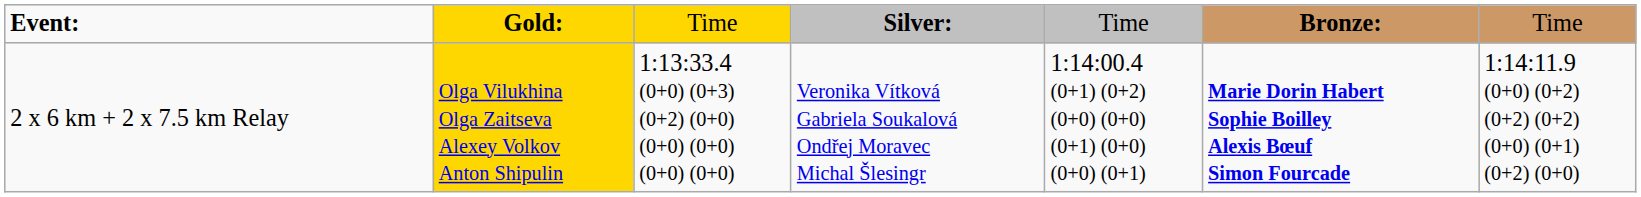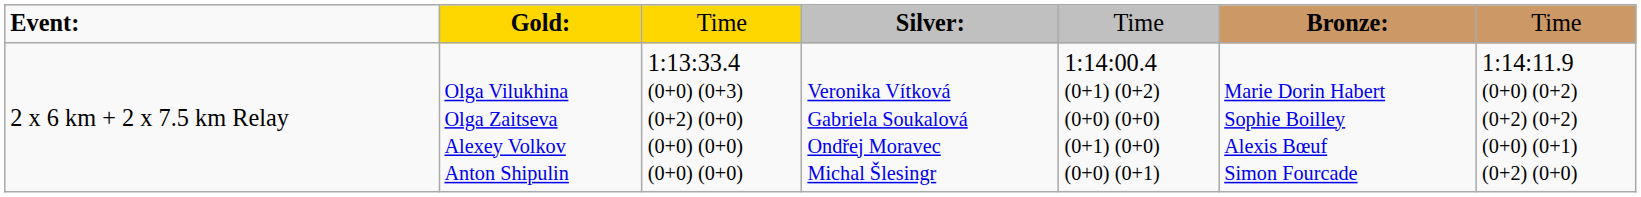2 x 6 km + 2 x 7.5 km Relay | column 2: gold background -> no background
2 x 6 km + 2 x 7.5 km Relay | column 6: bold -> normal
